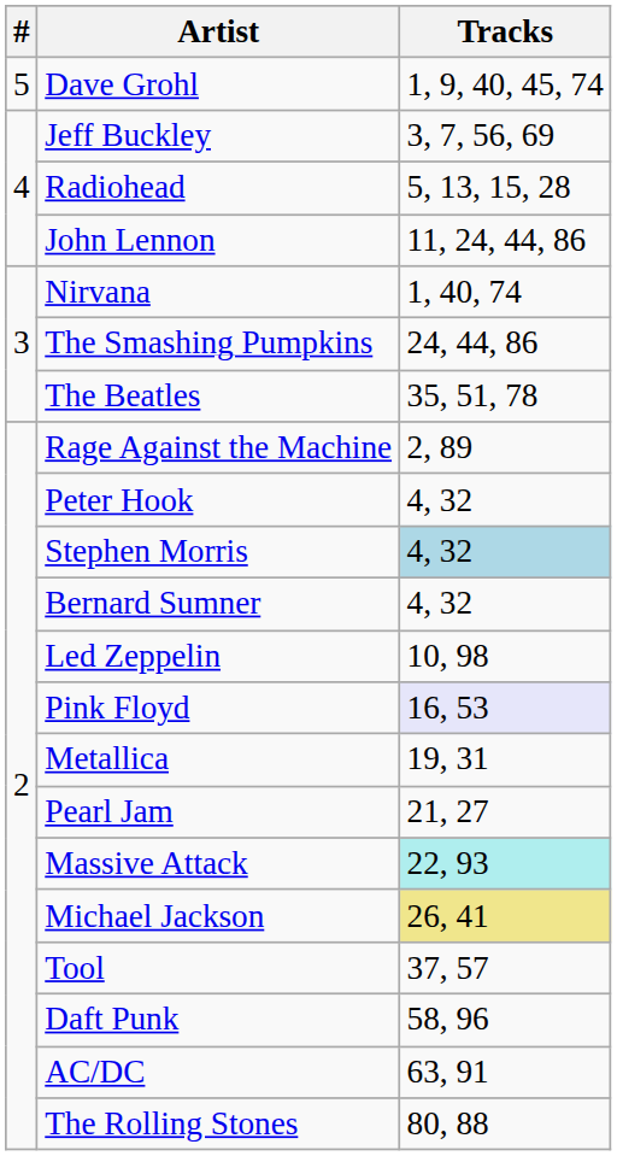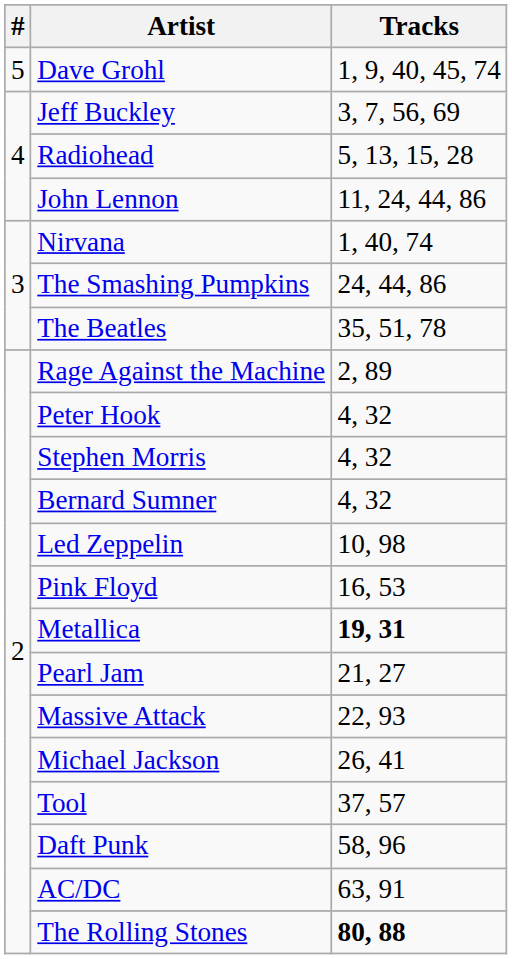Stephen Morris | Tracks: lightblue background -> no background
Pink Floyd | Tracks: lavender background -> no background
Metallica | Tracks: normal -> bold
Massive Attack | Tracks: paleturquoise background -> no background
Michael Jackson | Tracks: khaki background -> no background
The Rolling Stones | Tracks: normal -> bold
